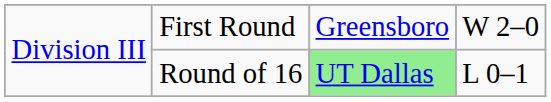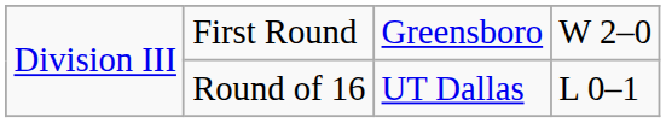Division III / Round of 16 | column 3: lightgreen background -> no background
